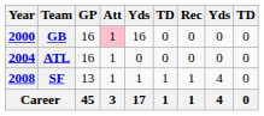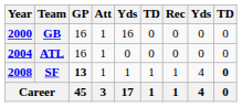GB | Att: pink background -> no background
SF | GP: normal -> bold
SF | column 9: normal -> bold
